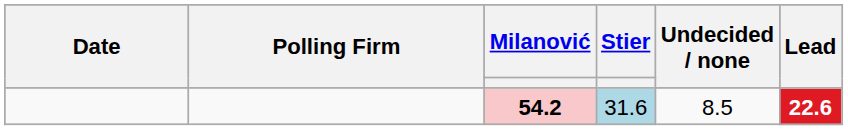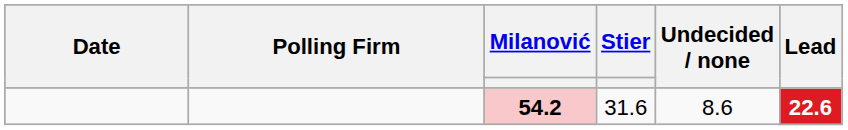row 3 | Stier: lightblue background -> no background
row 3 | Undecided / none: 8.5 -> 8.6
